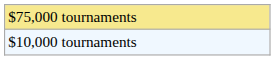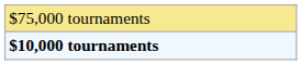row 2 | column 1: normal -> bold
